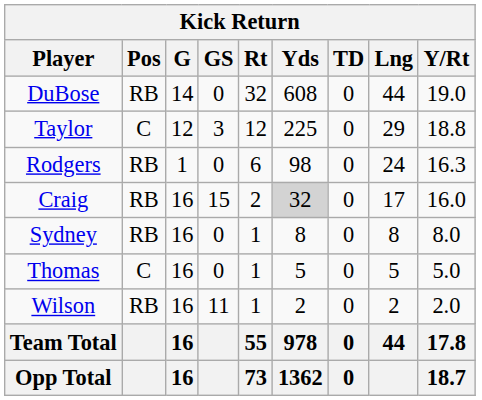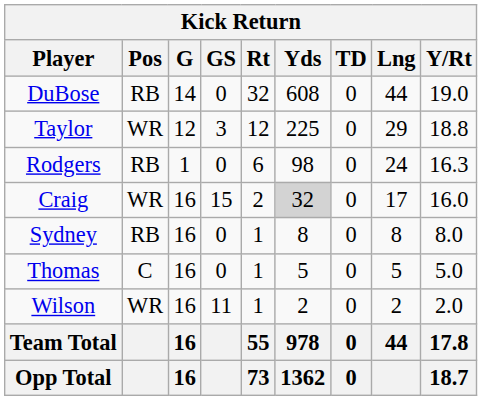Taylor | Pos: C -> WR
Craig | Pos: RB -> WR
Wilson | Pos: RB -> WR
